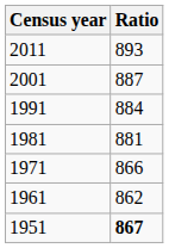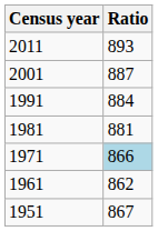1971 | Ratio: no background -> lightblue background
1951 | Ratio: bold -> normal
